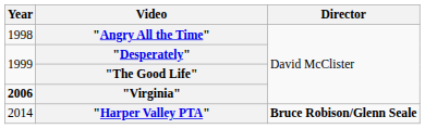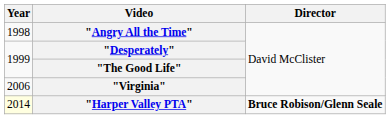"Virginia" | Year: bold -> normal
"Harper Valley PTA" | Year: no background -> lightyellow background
